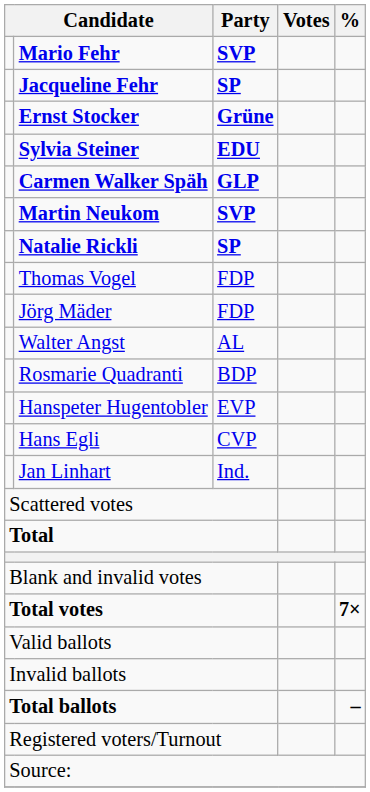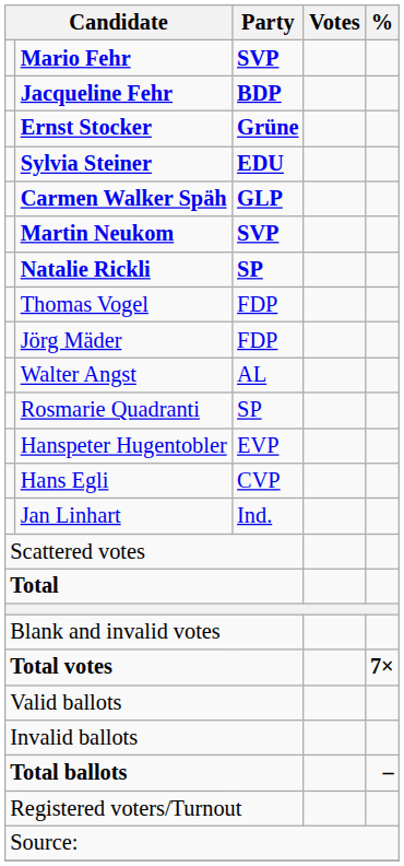Jacqueline Fehr | Party: SP -> BDP
Rosmarie Quadranti | Party: BDP -> SP
